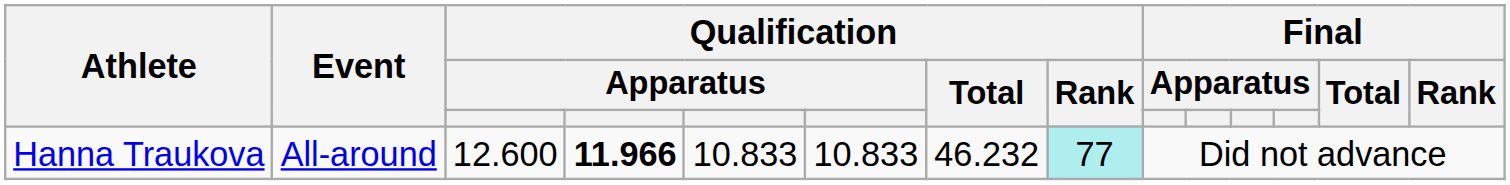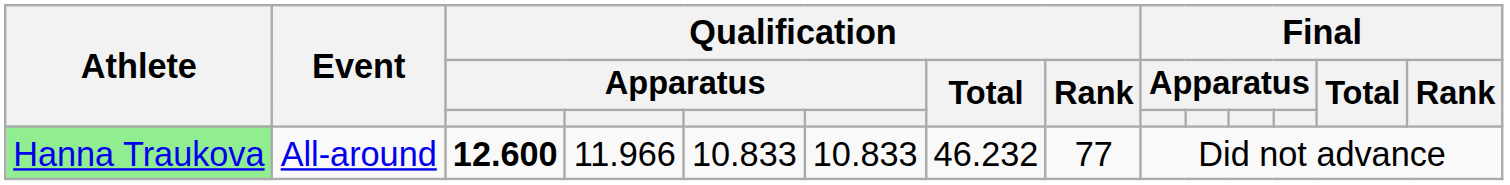row 4 | Athlete: no background -> lightgreen background
row 4 | column 3: normal -> bold
row 4 | column 4: bold -> normal
row 4 | Qualification / Rank: paleturquoise background -> no background
